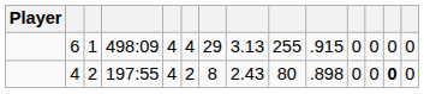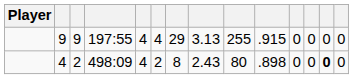row 2 | column 2: 6 -> 9
row 2 | column 3: 1 -> 9
row 2 | column 4: 498:09 -> 197:55
row 3 | column 4: 197:55 -> 498:09
